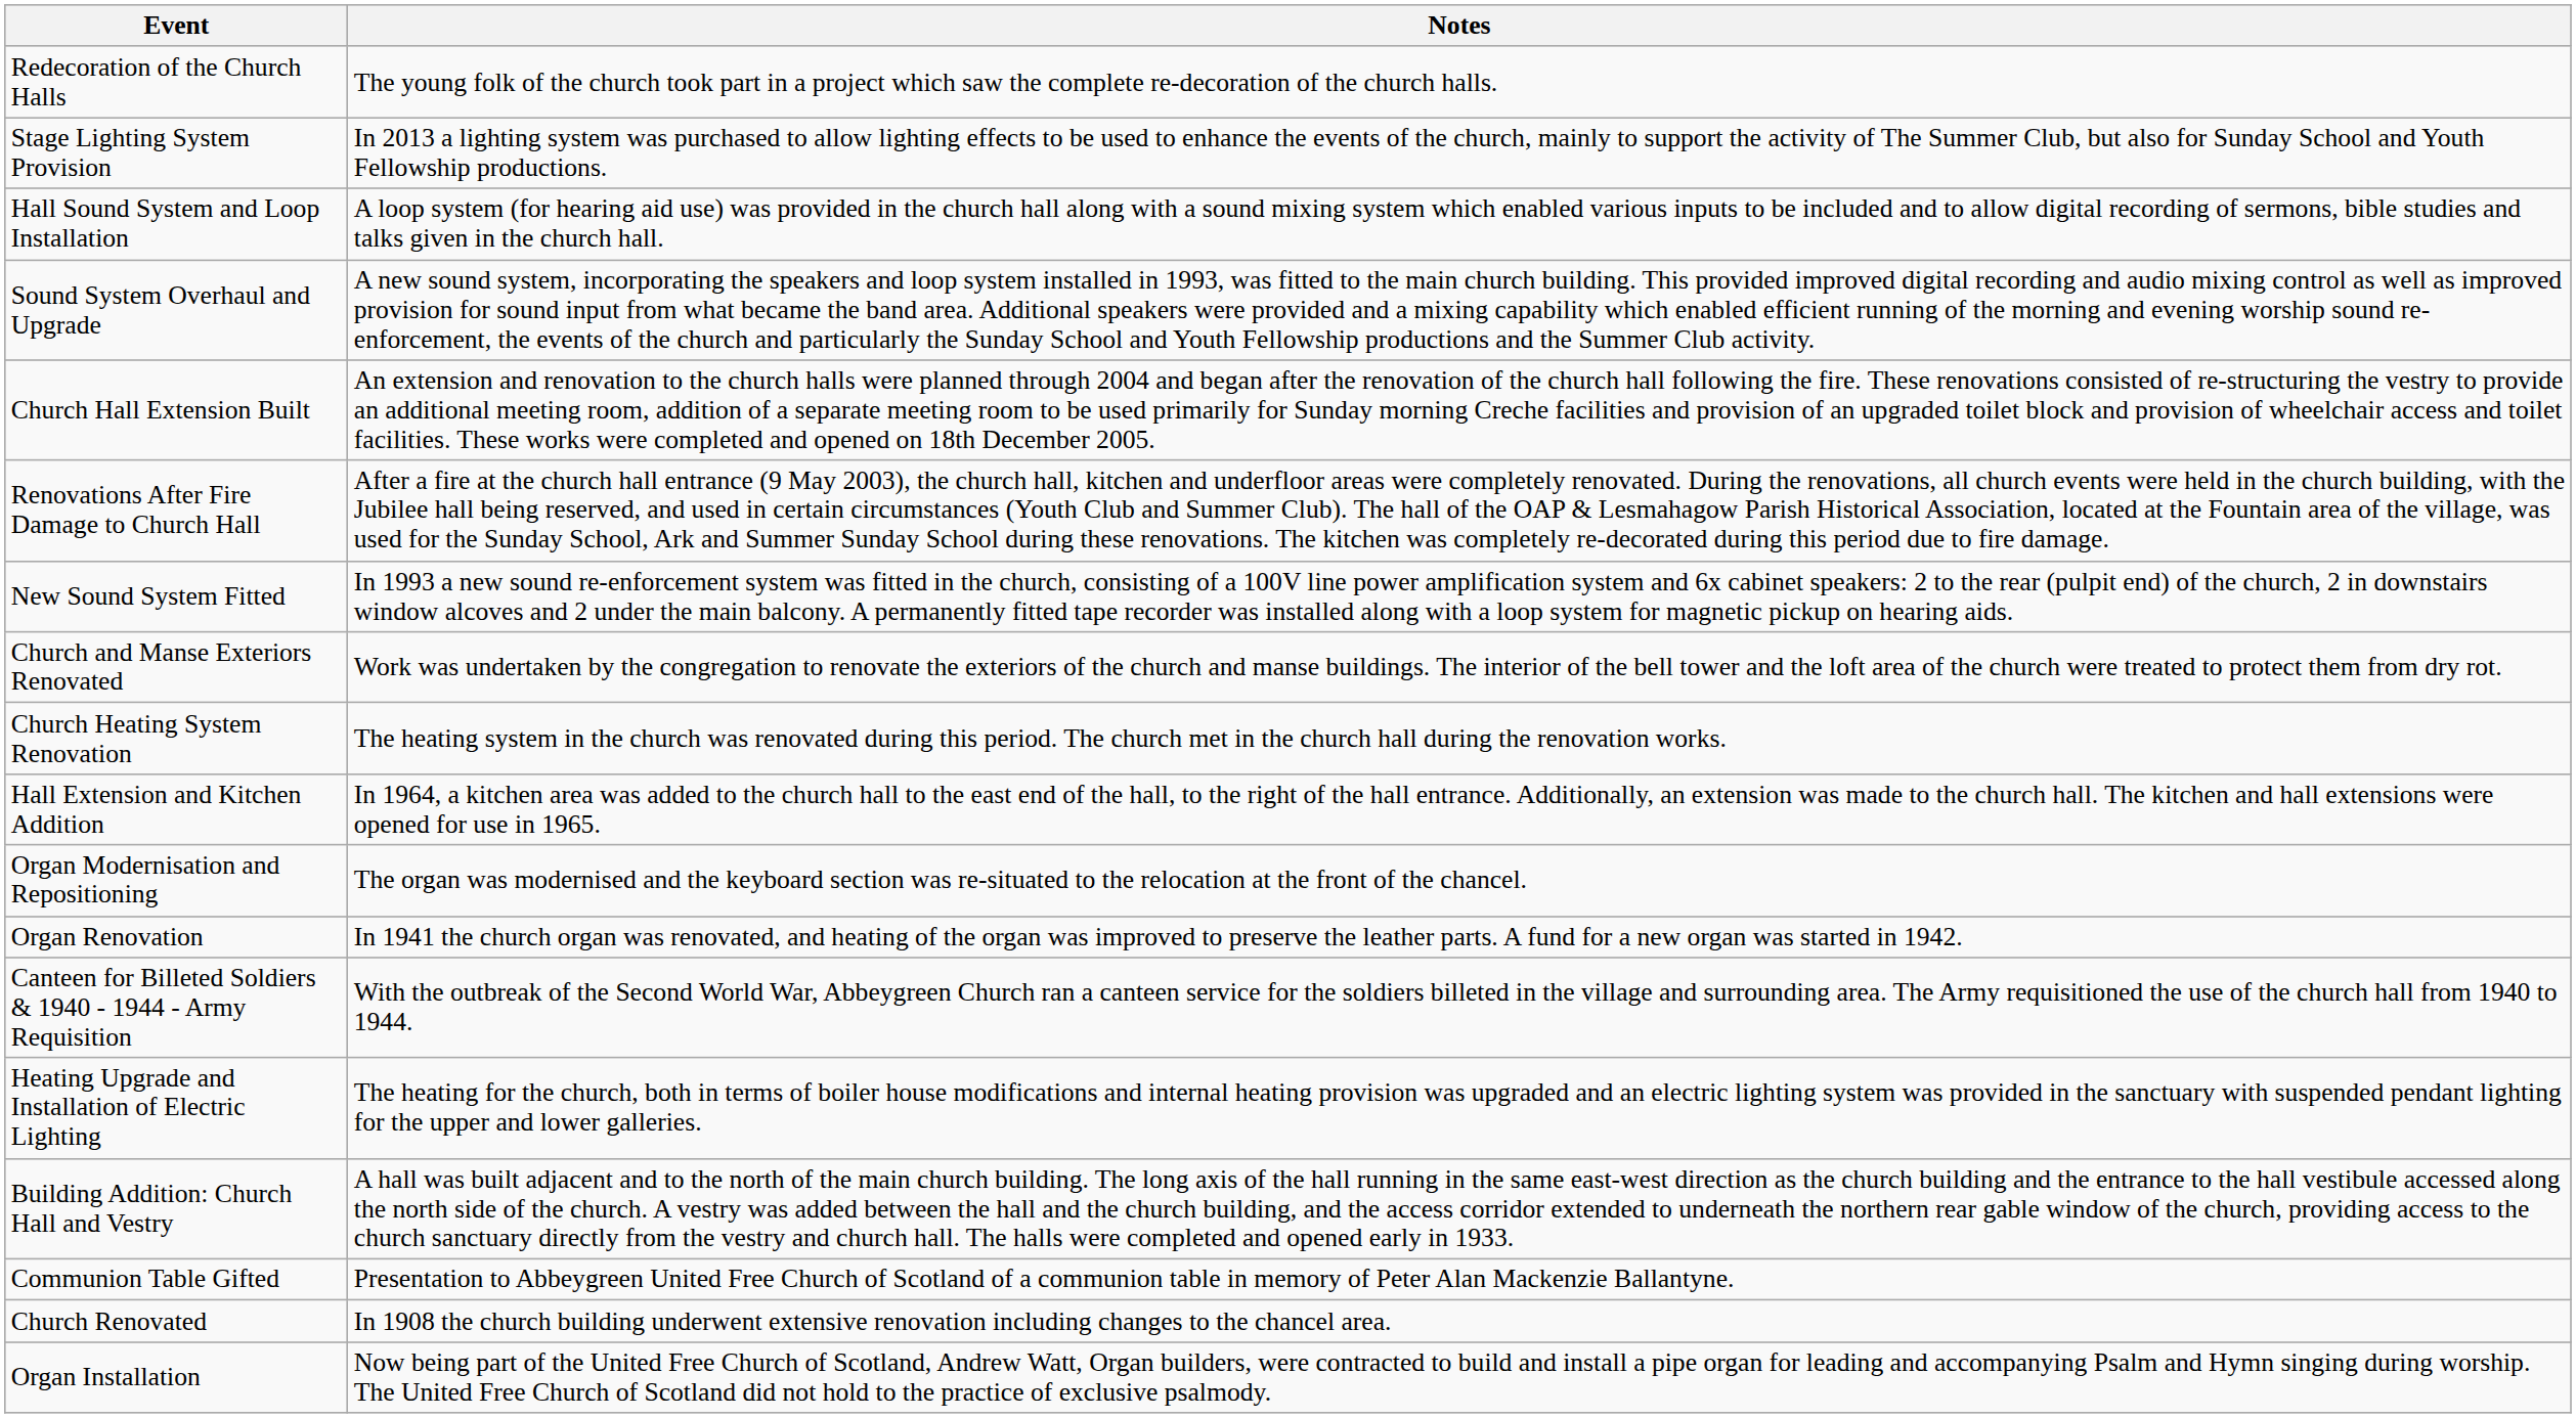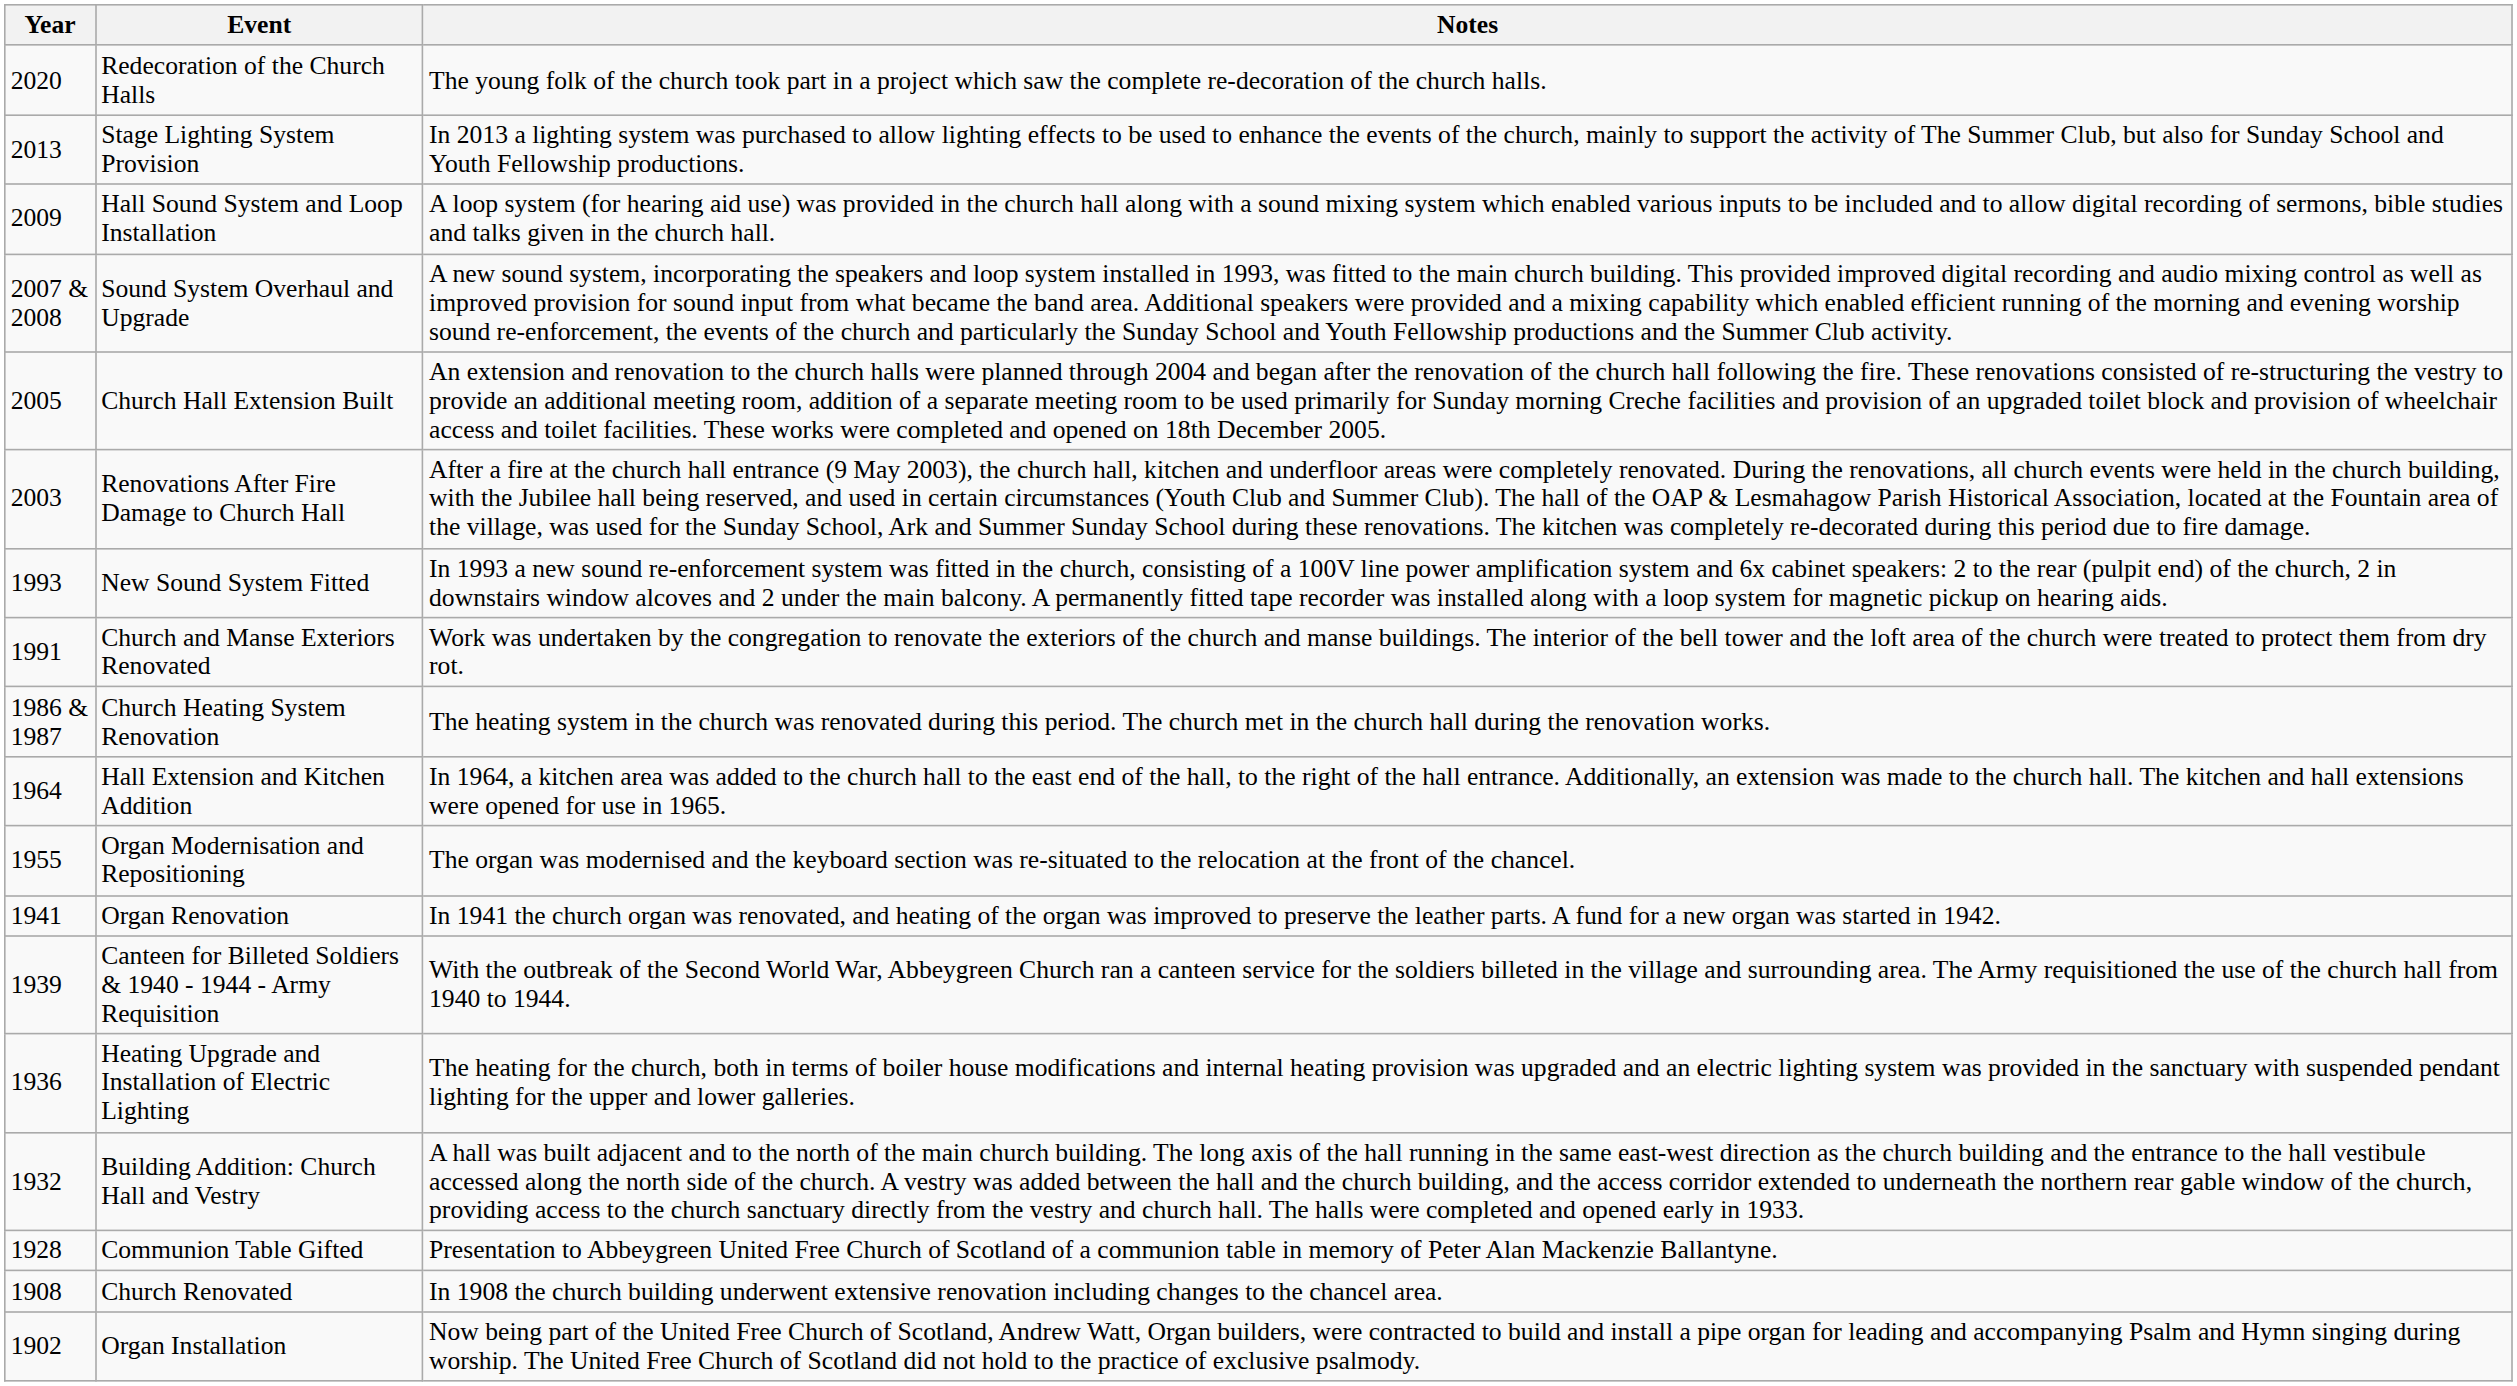+ column: Year | 2020 | 2013 | 2009 | 2007 & 2008 | 2005 | 2003 | 1993 | 1991 | 1986 & 1987 | 1964 | 1955 | 1941 | 1939 | 1936 | 1932 | 1928 | 1908 | 1902
